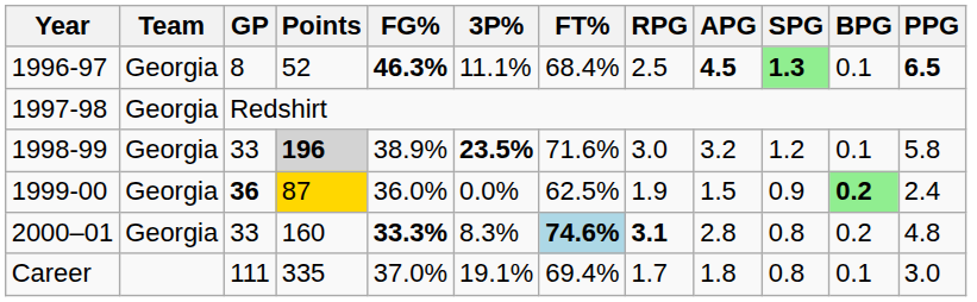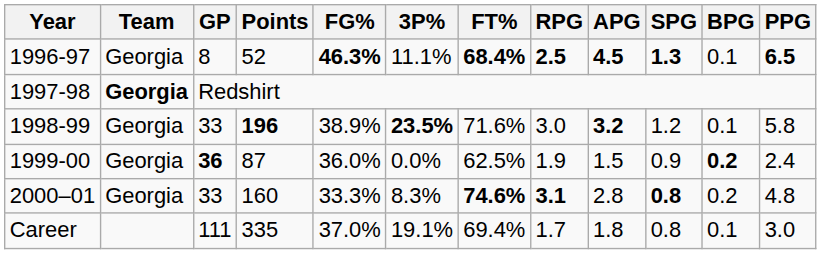1996-97 | FT%: normal -> bold
1996-97 | RPG: normal -> bold
1996-97 | SPG: lightgreen background -> no background
1997-98 | Team: normal -> bold
1998-99 | Points: lightgrey background -> no background
1998-99 | APG: normal -> bold
1999-00 | Points: gold background -> no background
1999-00 | BPG: lightgreen background -> no background
2000–01 | FG%: bold -> normal
2000–01 | FT%: lightblue background -> no background
2000–01 | SPG: normal -> bold
